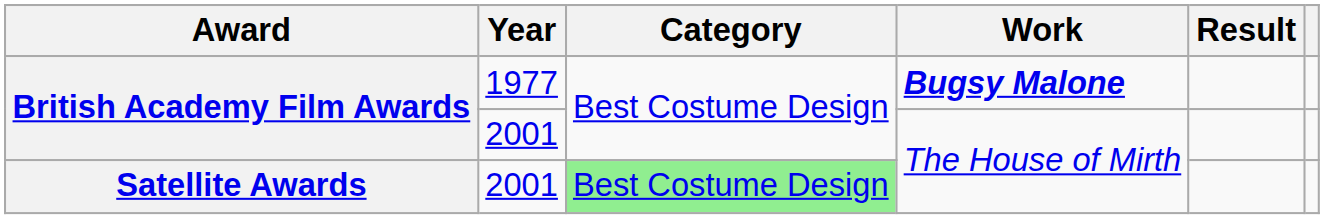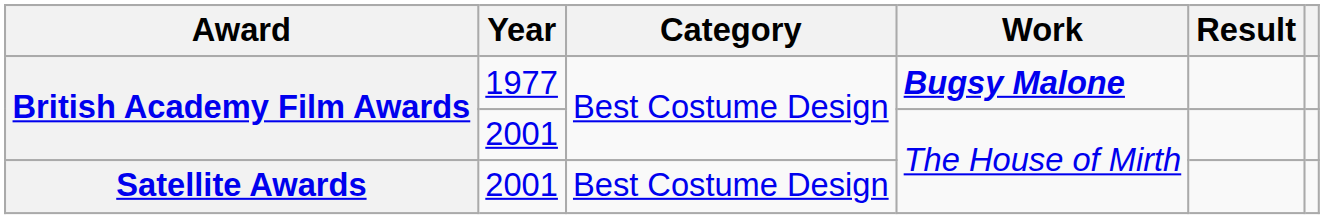Satellite Awards | Category: lightgreen background -> no background
